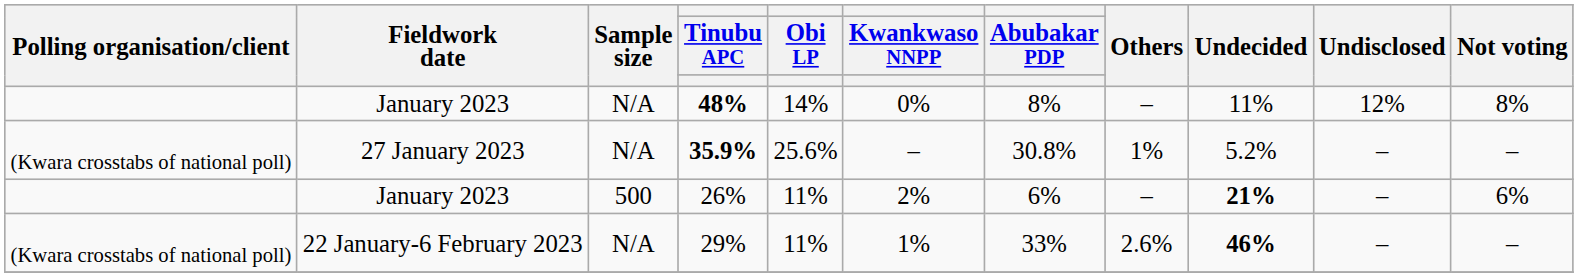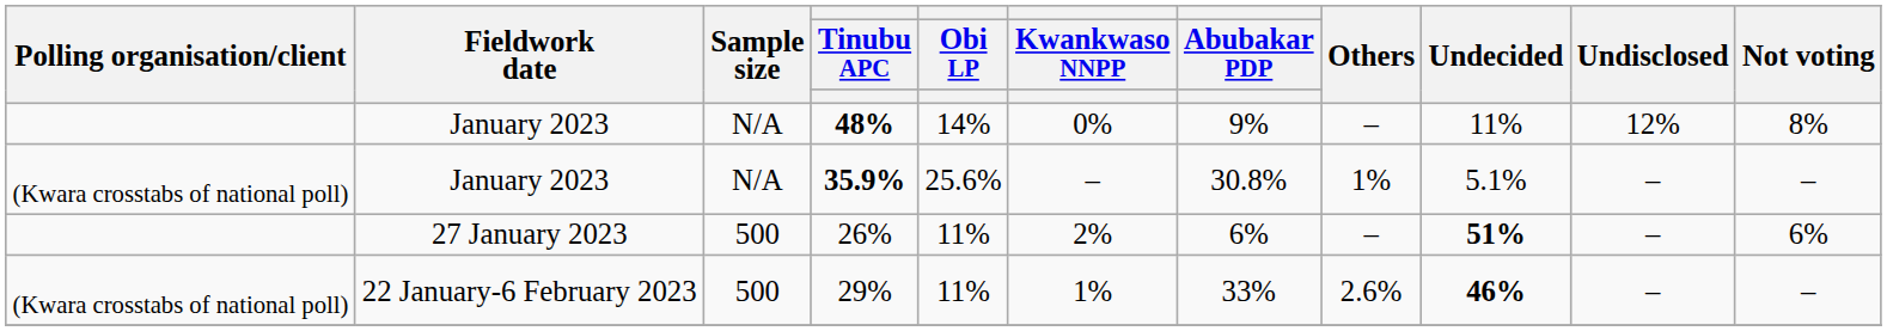48% | Abubakar PDP: 8% -> 9%
35.9% | Fieldwork date: 27 January 2023 -> January 2023
35.9% | Undecided: 5.2% -> 5.1%
26% | Fieldwork date: January 2023 -> 27 January 2023
26% | Undecided: 21% -> 51%
29% | Sample size: N/A -> 500
